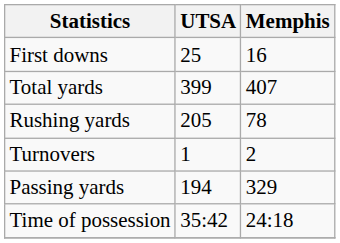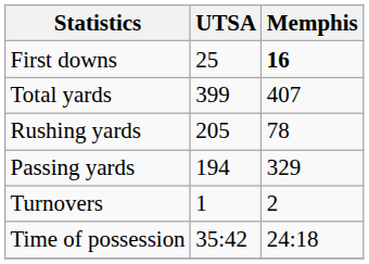First downs | Memphis: normal -> bold
rows swapped: Passing yards <-> Turnovers
